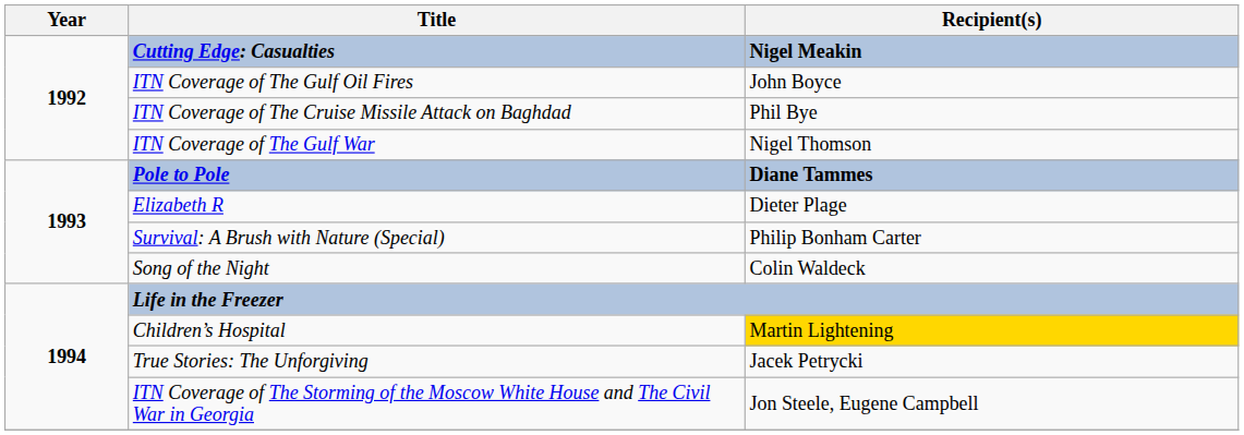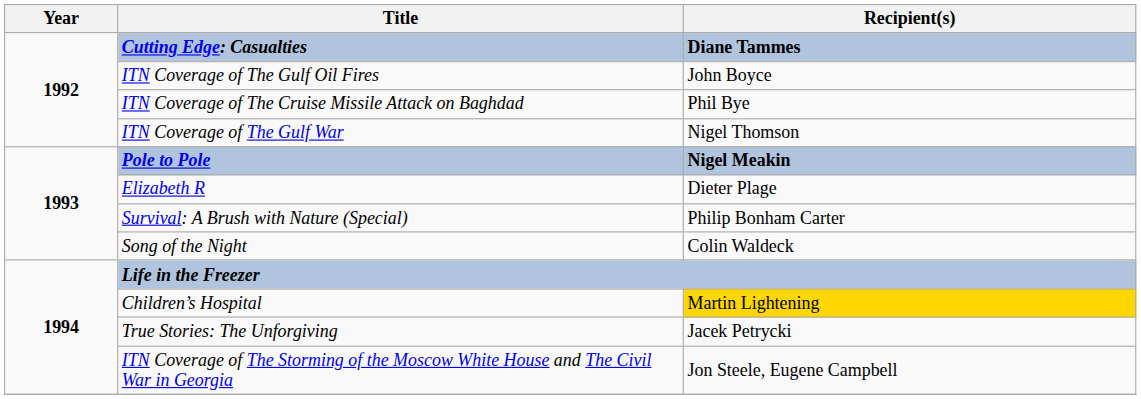Cutting Edge: Casualties | Recipient(s): Nigel Meakin -> Diane Tammes
Pole to Pole | Recipient(s): Diane Tammes -> Nigel Meakin
